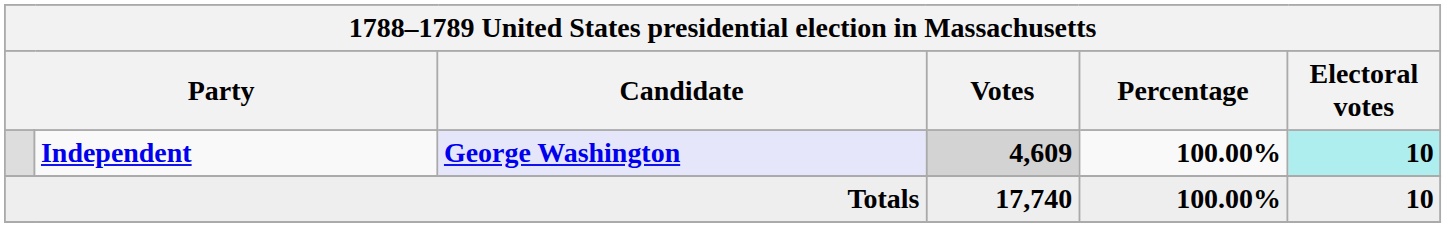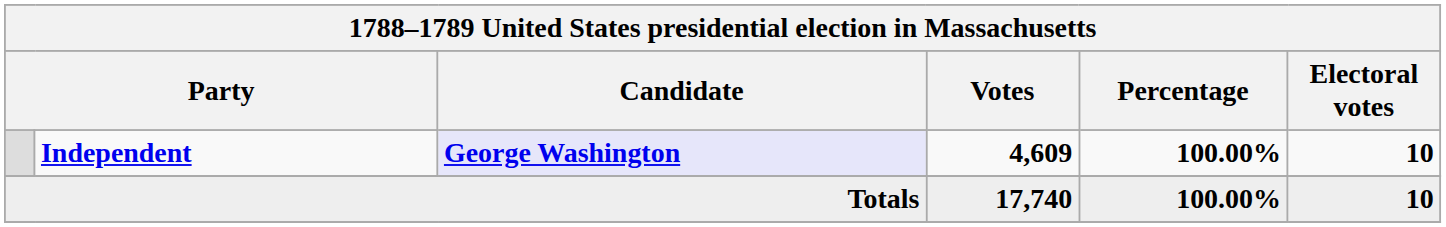row 3 | Votes: lightgrey background -> no background
row 3 | Electoral votes: paleturquoise background -> no background
